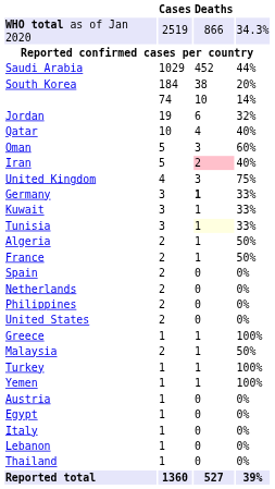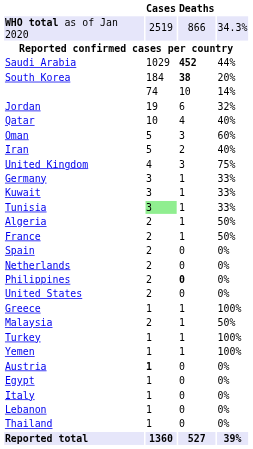Saudi Arabia | Deaths: normal -> bold
South Korea | Deaths: normal -> bold
Iran | Deaths: pink background -> no background
Germany | Deaths: bold -> normal
Tunisia | Cases: no background -> lightgreen background
Tunisia | Deaths: lightyellow background -> no background
Philippines | Deaths: normal -> bold
Austria | Cases: normal -> bold
